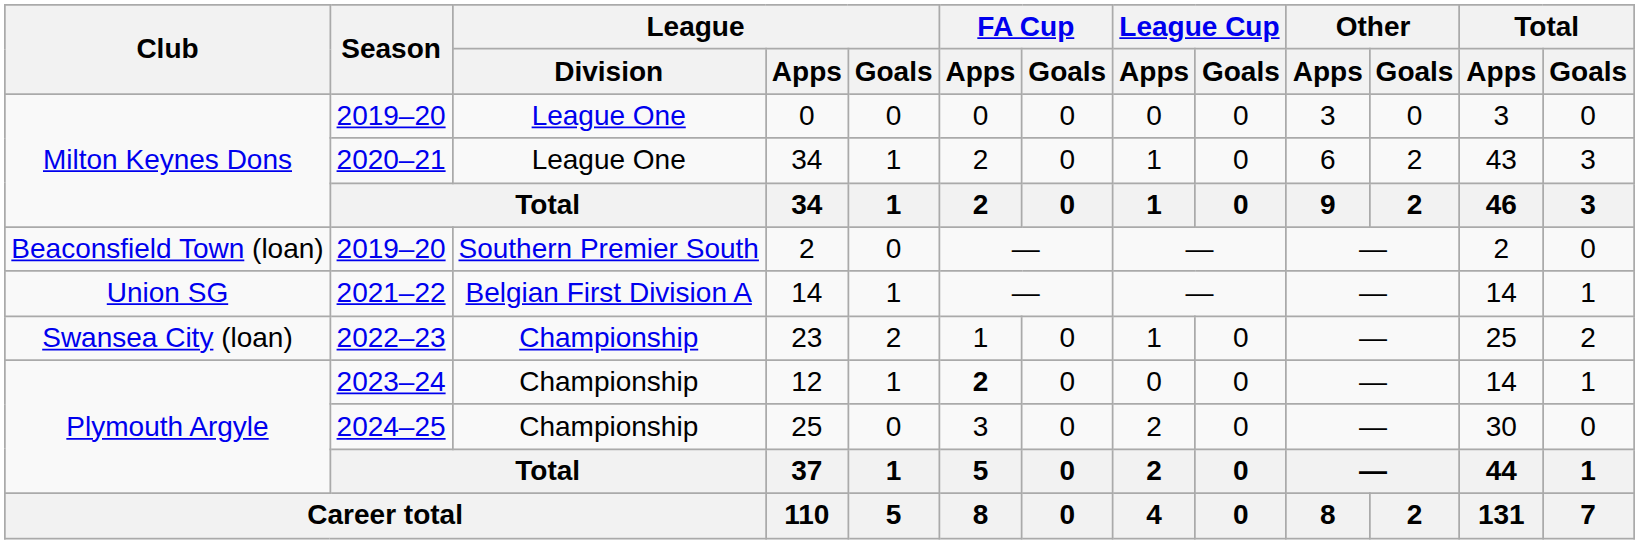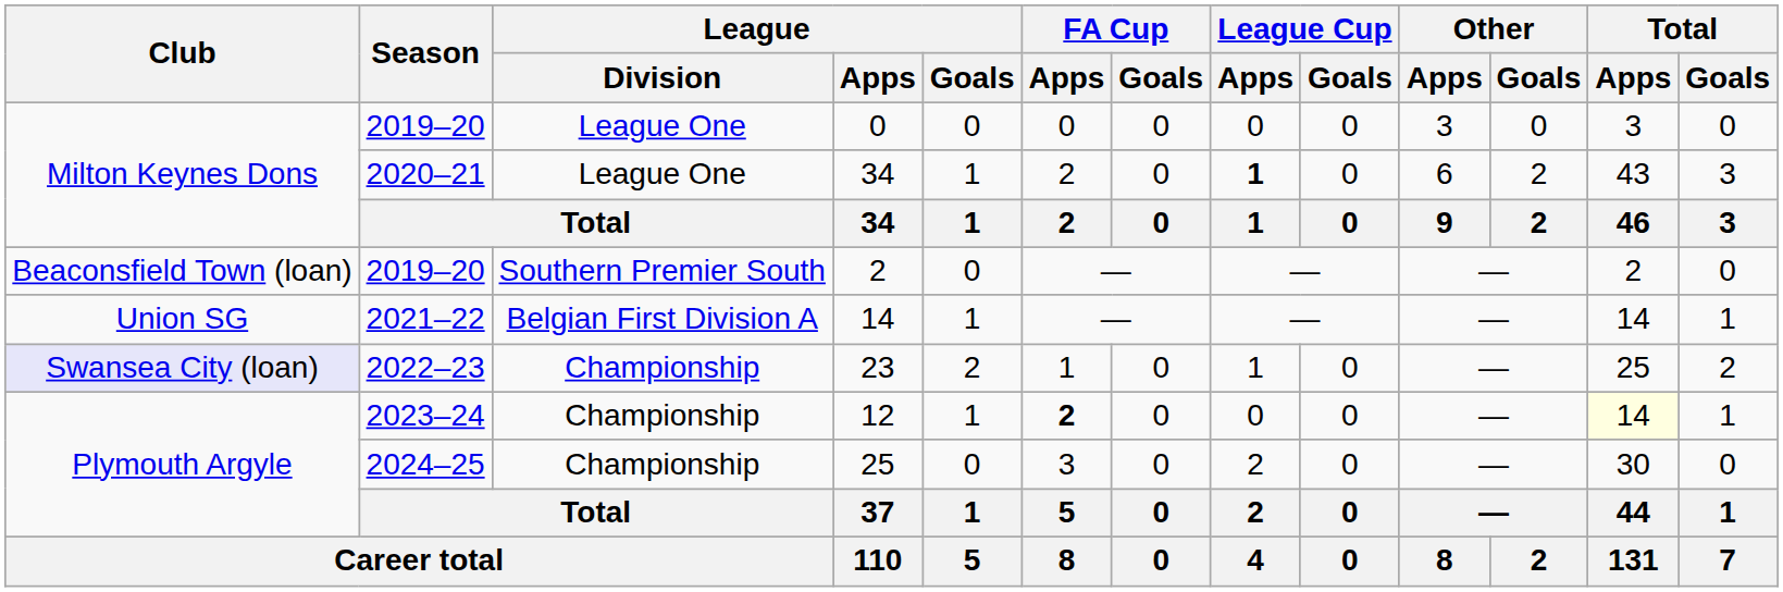2020–21 / 34 | League Cup / Apps: normal -> bold
23 | Club: no background -> lavender background
12 | Total / Apps: no background -> lightyellow background
